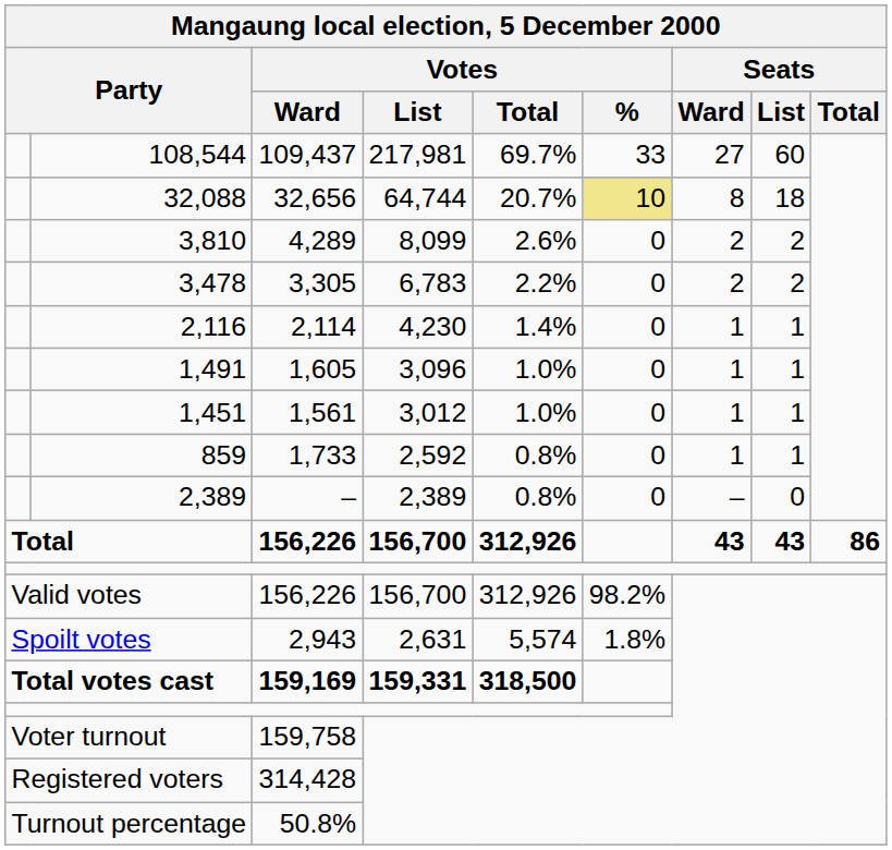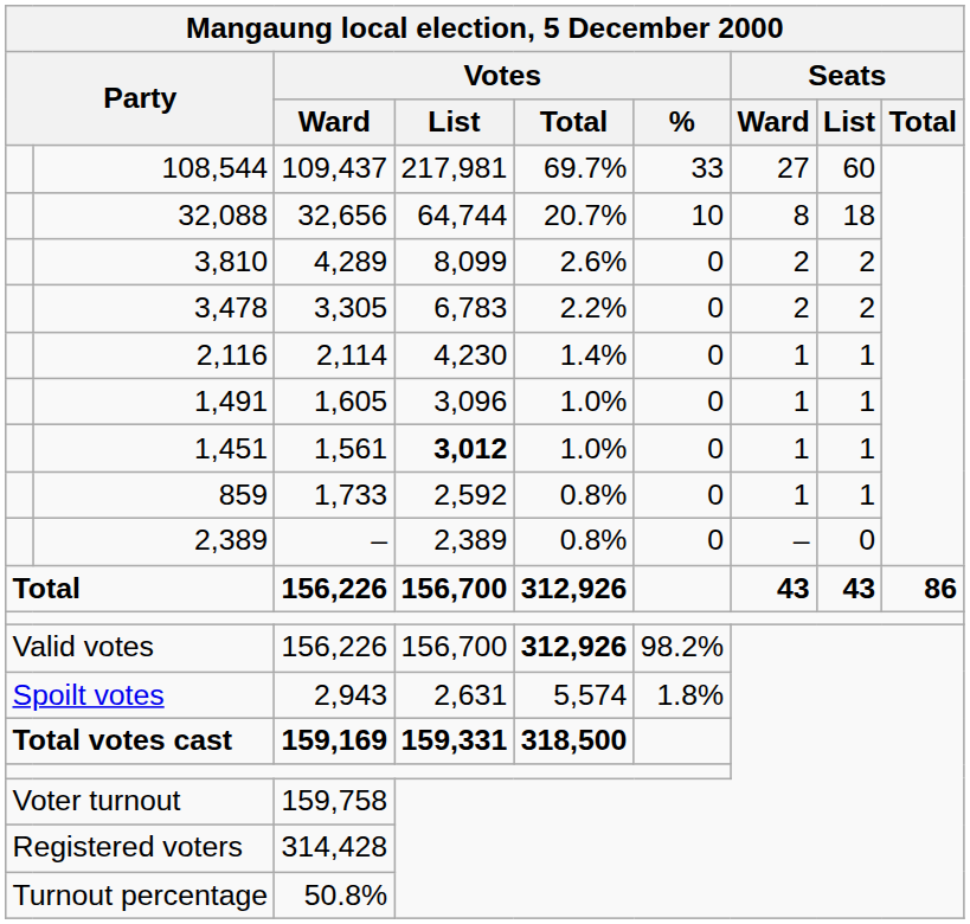32,088 | Votes / %: khaki background -> no background
1,451 | Votes / List: normal -> bold
Valid votes | Votes / Total: normal -> bold
